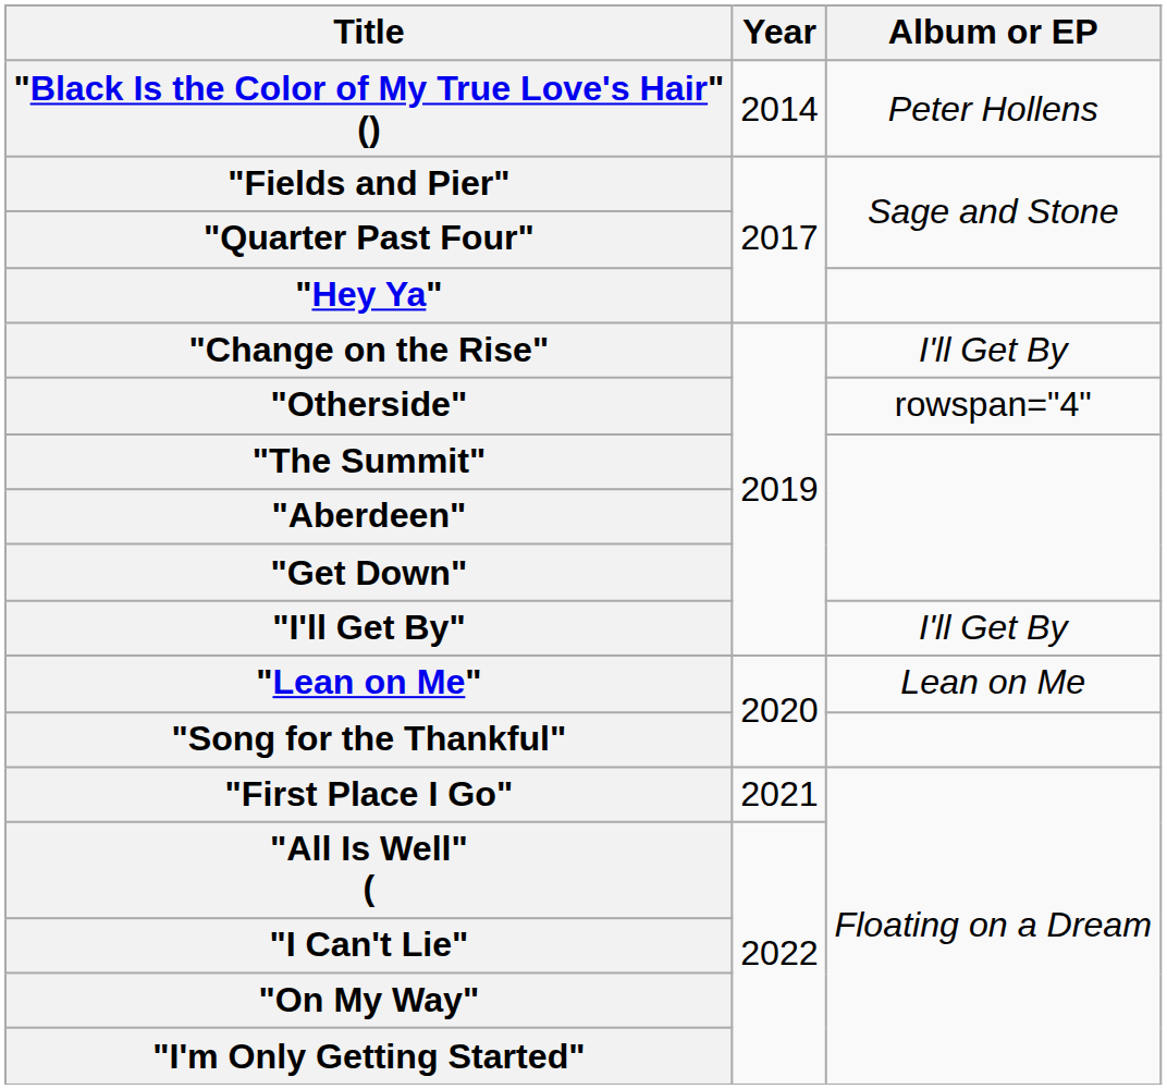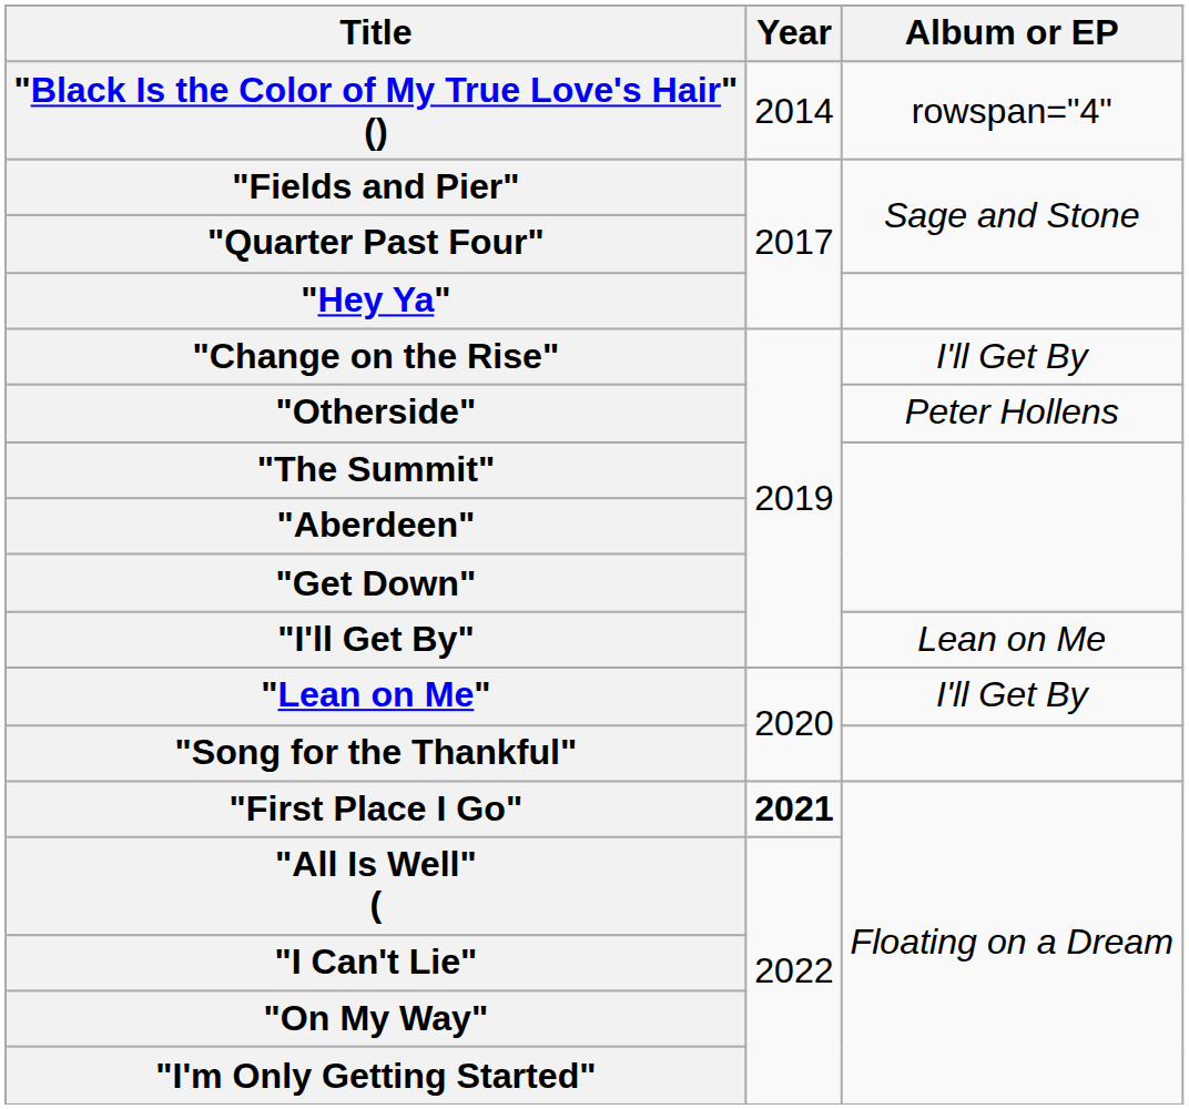"Black Is the Color of My True Love's Hair" () | Album or EP: Peter Hollens -> rowspan="4"
"Otherside" | Album or EP: rowspan="4" -> Peter Hollens
"I'll Get By" | Album or EP: I'll Get By -> Lean on Me
"Lean on Me" | Album or EP: Lean on Me -> I'll Get By
"First Place I Go" | Year: normal -> bold
